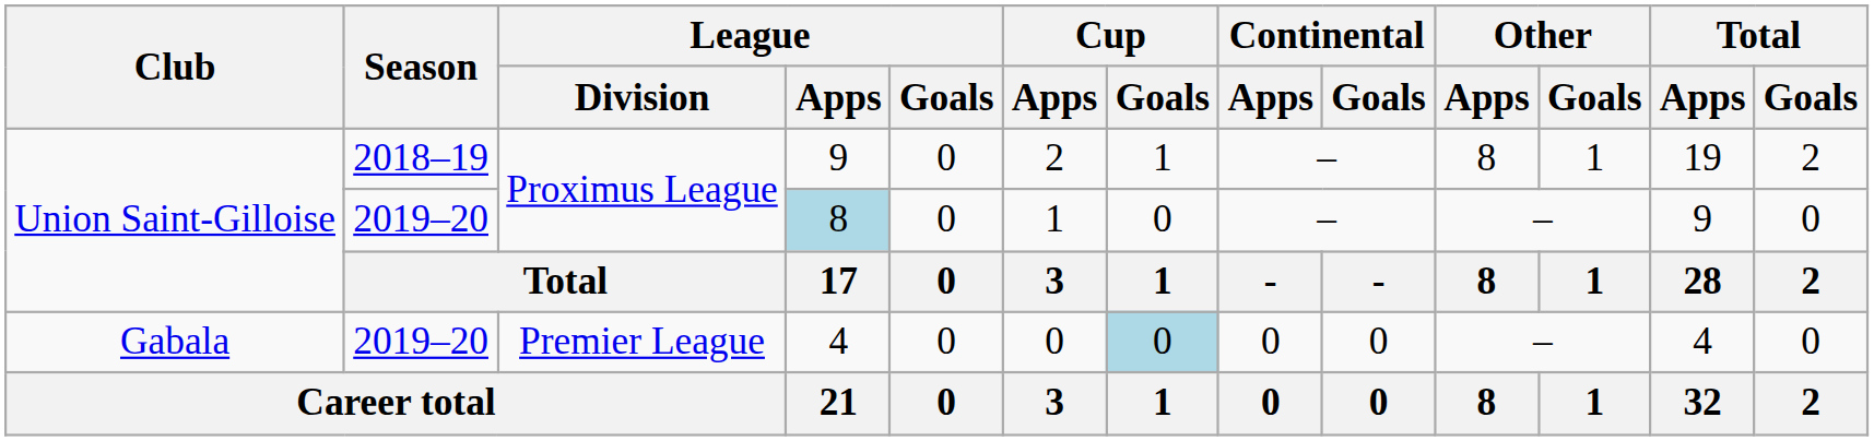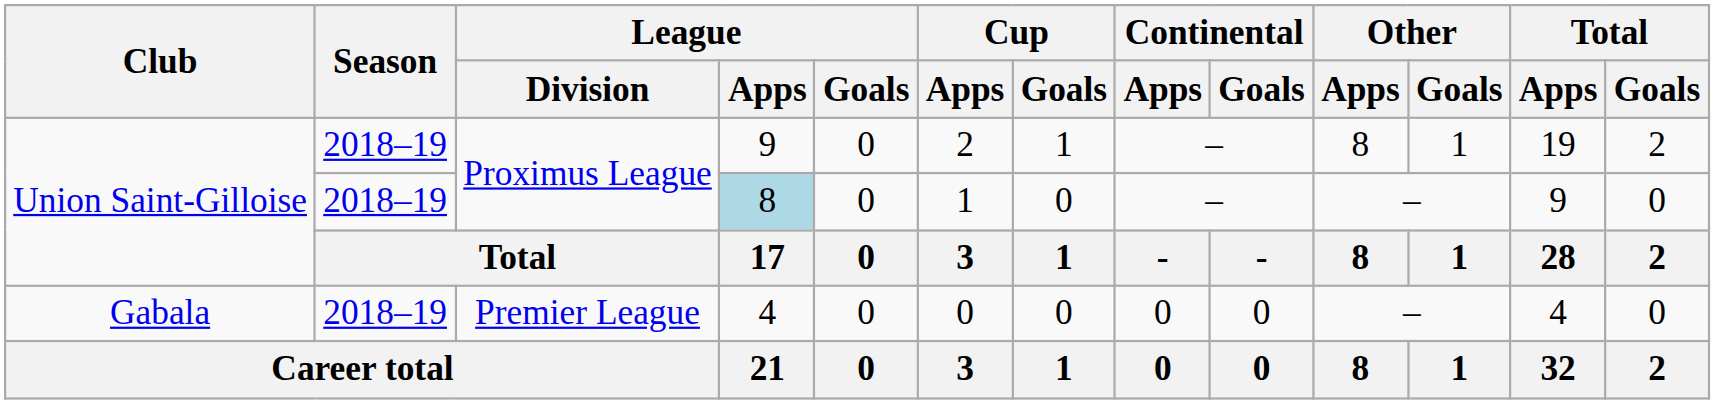row 4 | Season: 2019–20 -> 2018–19
row 6 | Season: 2019–20 -> 2018–19
row 6 | Cup / Goals: lightblue background -> no background
